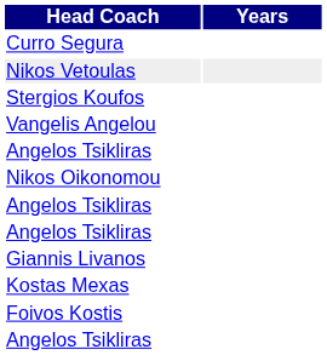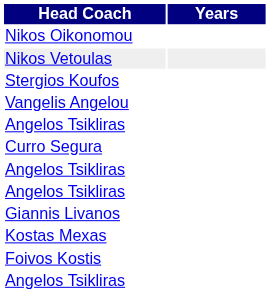row 2 | Head Coach: Curro Segura -> Nikos Oikonomou
row 7 | Head Coach: Nikos Oikonomou -> Curro Segura
